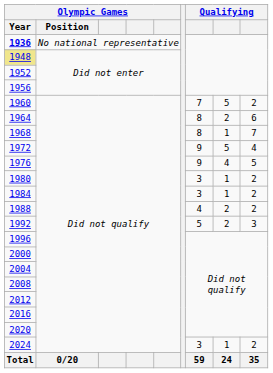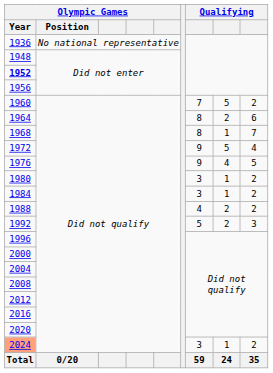1936 | Olympic Games / Year: bold -> normal
1948 | Olympic Games / Year: khaki background -> no background
1952 | Olympic Games / Year: normal -> bold
2024 | Olympic Games / Year: no background -> lightsalmon background
